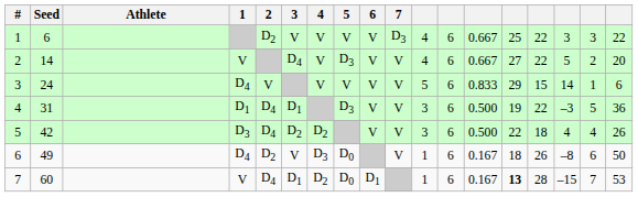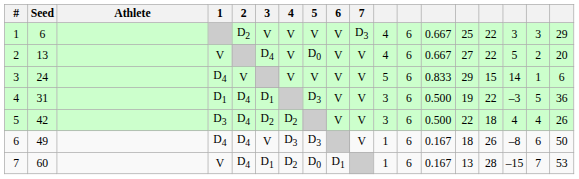row 2 | column 18: 22 -> 29
row 3 | Seed: 14 -> 13
row 3 | 5: D3 -> D0
row 7 | 2: D2 -> D4
row 7 | 5: D0 -> D3
row 8 | column 14: bold -> normal
